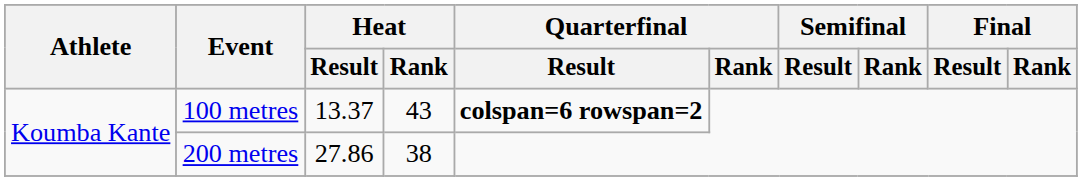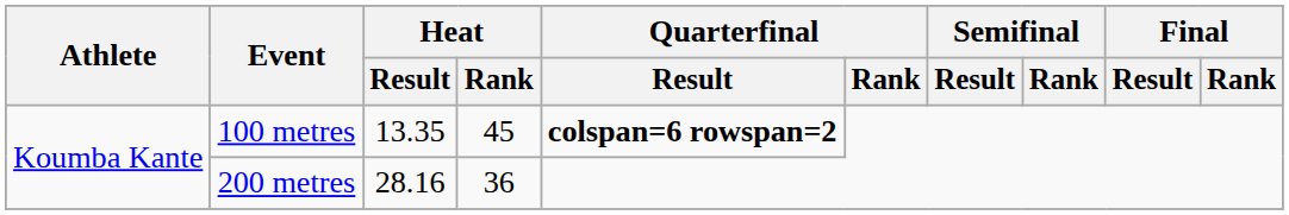100 metres | Heat / Result: 13.37 -> 13.35
100 metres | Heat / Rank: 43 -> 45
200 metres | Heat / Result: 27.86 -> 28.16
200 metres | Heat / Rank: 38 -> 36
